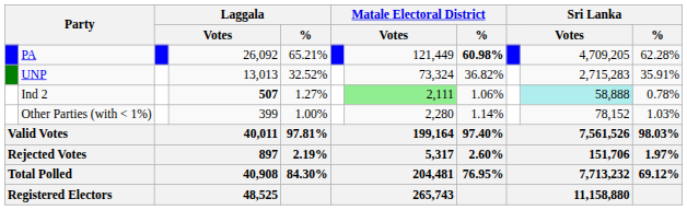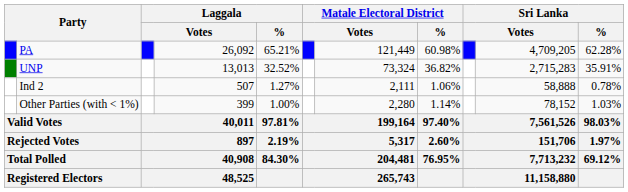PA | Matale Electoral District / %: bold -> normal
Ind 2 | column 4: bold -> normal
Ind 2 | column 7: lightgreen background -> no background
Ind 2 | column 10: paleturquoise background -> no background
